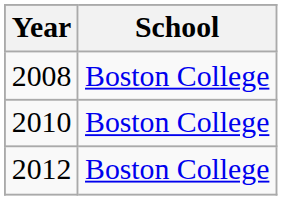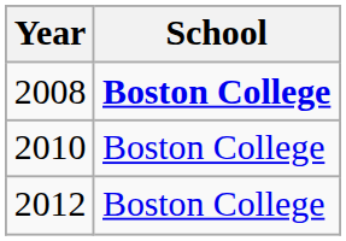2008 | School: normal -> bold
